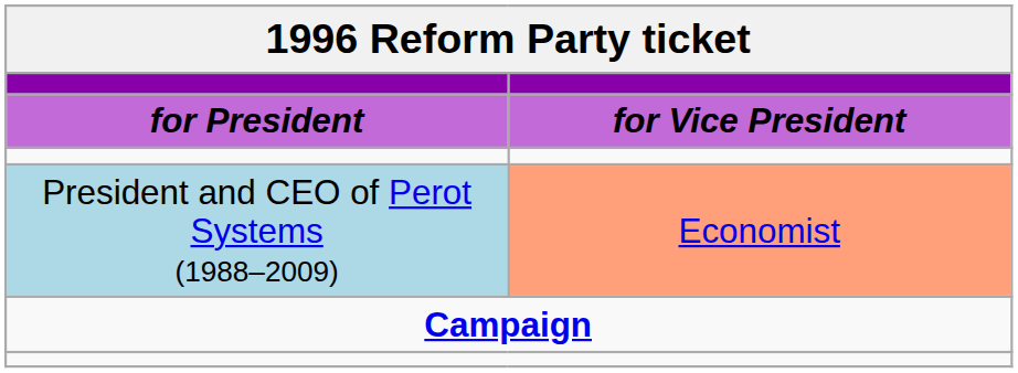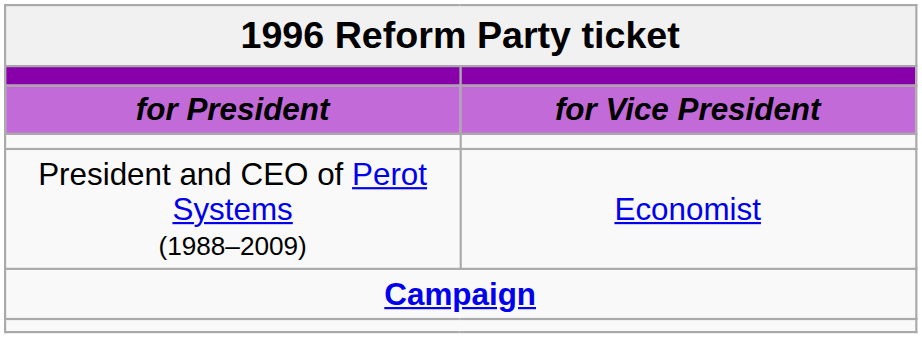President and CEO of Perot Systems (1988–2009) | column 1: lightblue background -> no background
President and CEO of Perot Systems (1988–2009) | column 2: lightsalmon background -> no background
